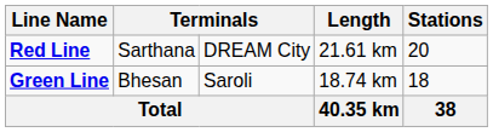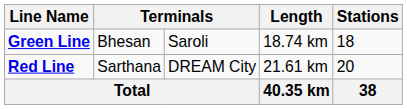rows swapped: Red Line <-> Green Line
